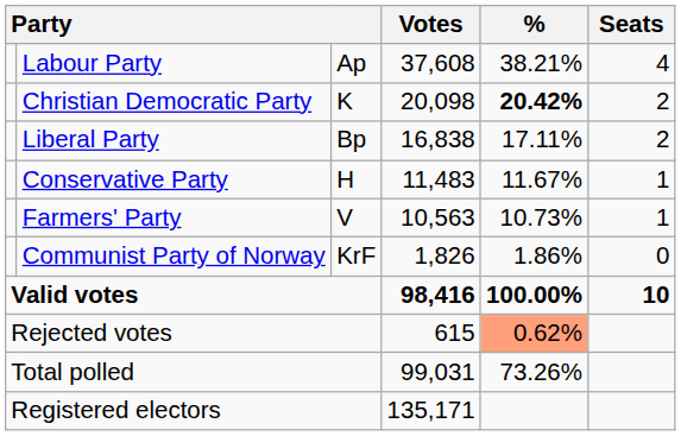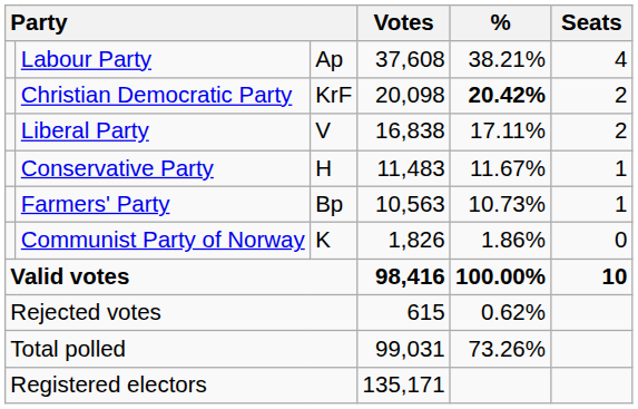Christian Democratic Party | column 3: K -> KrF
Liberal Party | column 3: Bp -> V
Farmers' Party | column 3: V -> Bp
Communist Party of Norway | column 3: KrF -> K
Rejected votes | %: lightsalmon background -> no background
